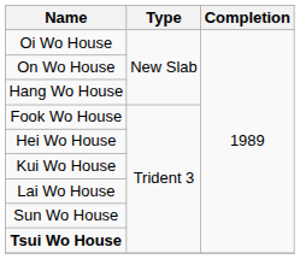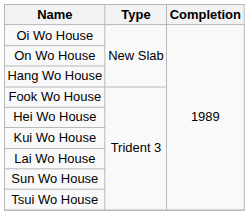Tsui Wo House | Name: bold -> normal
